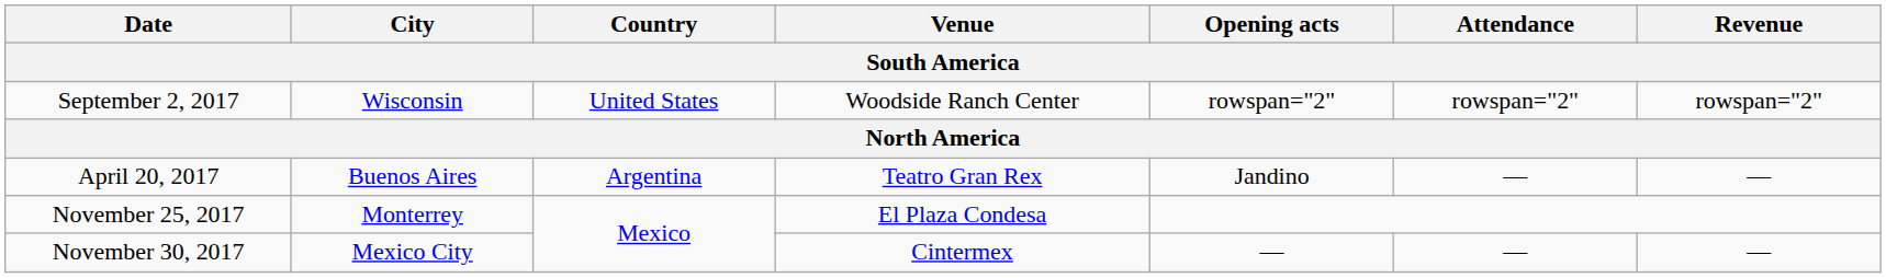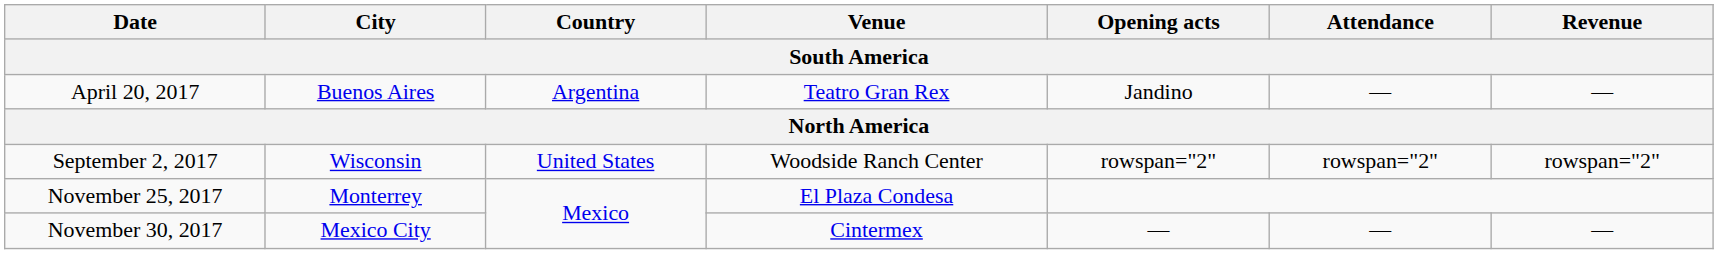rows swapped: April 20, 2017 <-> September 2, 2017
